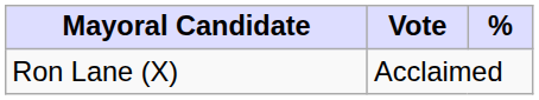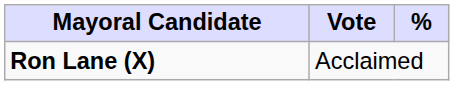Ron Lane (X) | Mayoral Candidate: normal -> bold
